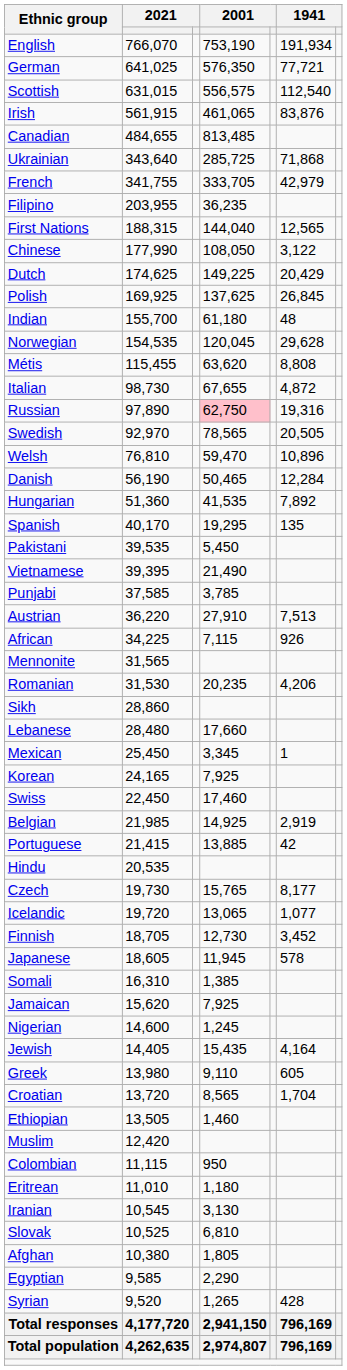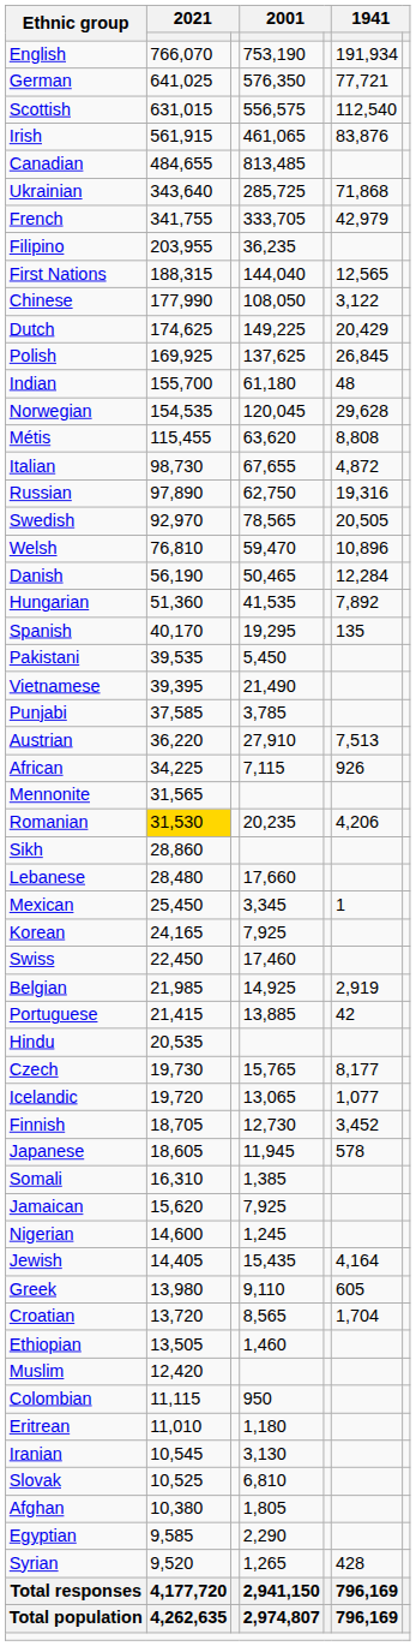Russian | column 4: pink background -> no background
Romanian | column 2: no background -> gold background
